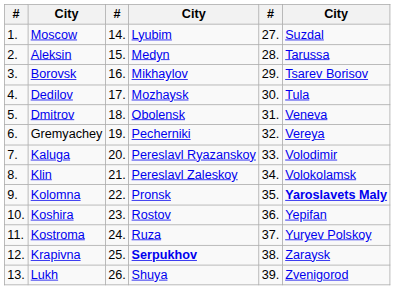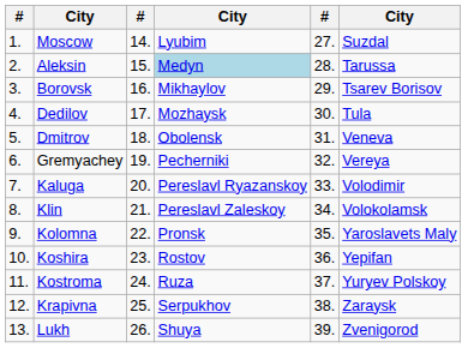Aleksin | column 4: no background -> lightblue background
Kolomna | column 6: bold -> normal
Krapivna | column 4: bold -> normal
